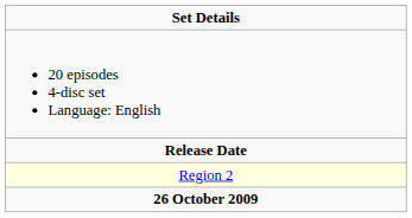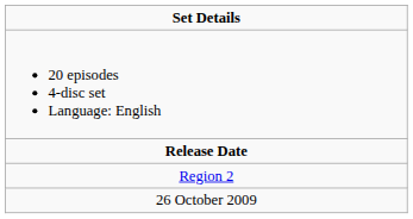Region 2 | column 1: lightyellow background -> no background
26 October 2009 | column 1: bold -> normal
